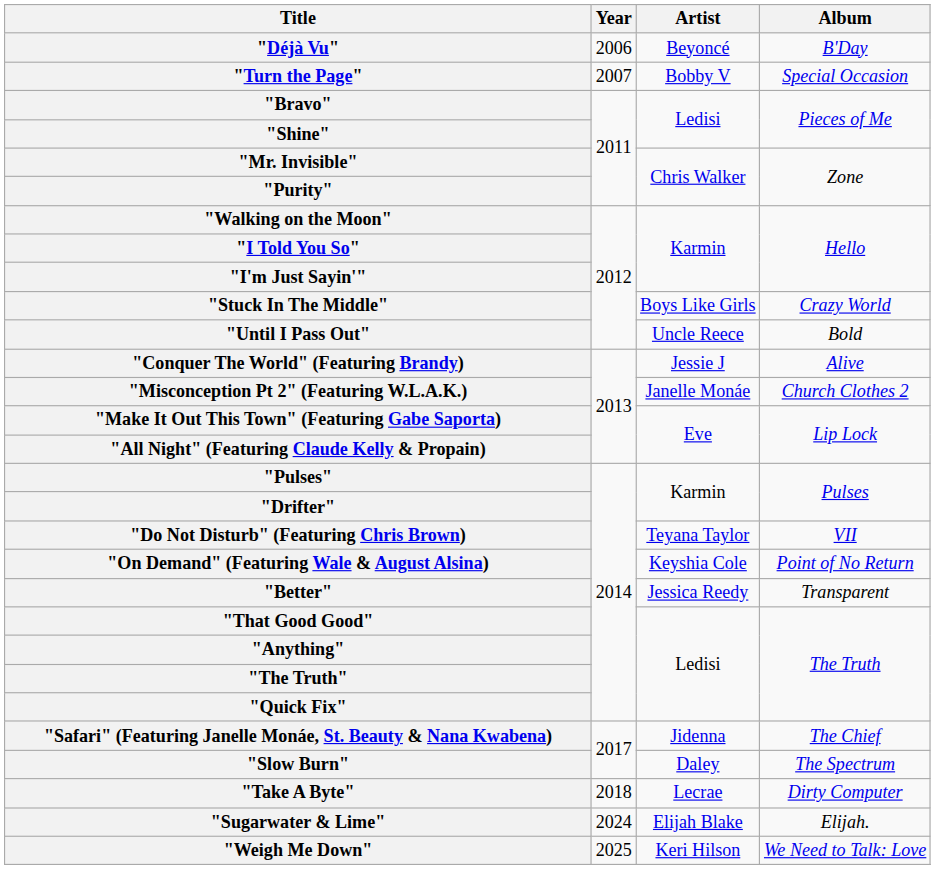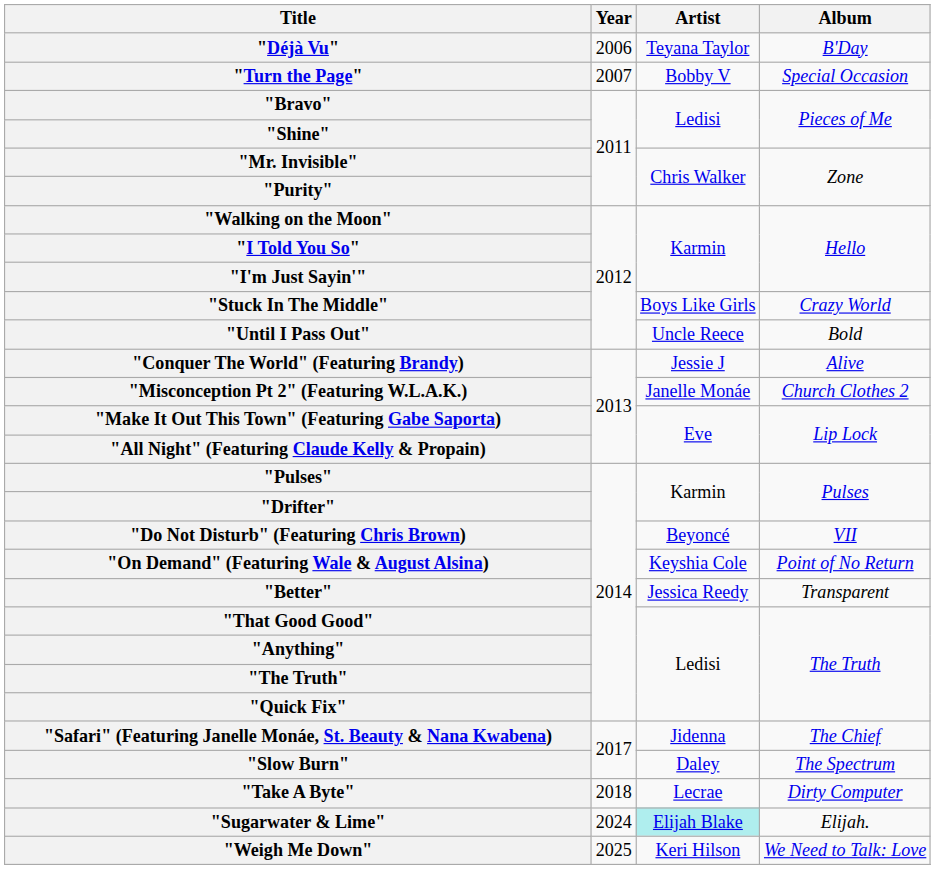"Déjà Vu" | Artist: Beyoncé -> Teyana Taylor
"Do Not Disturb" (Featuring Chris Brown) | Artist: Teyana Taylor -> Beyoncé
"Sugarwater & Lime" | Artist: no background -> paleturquoise background
